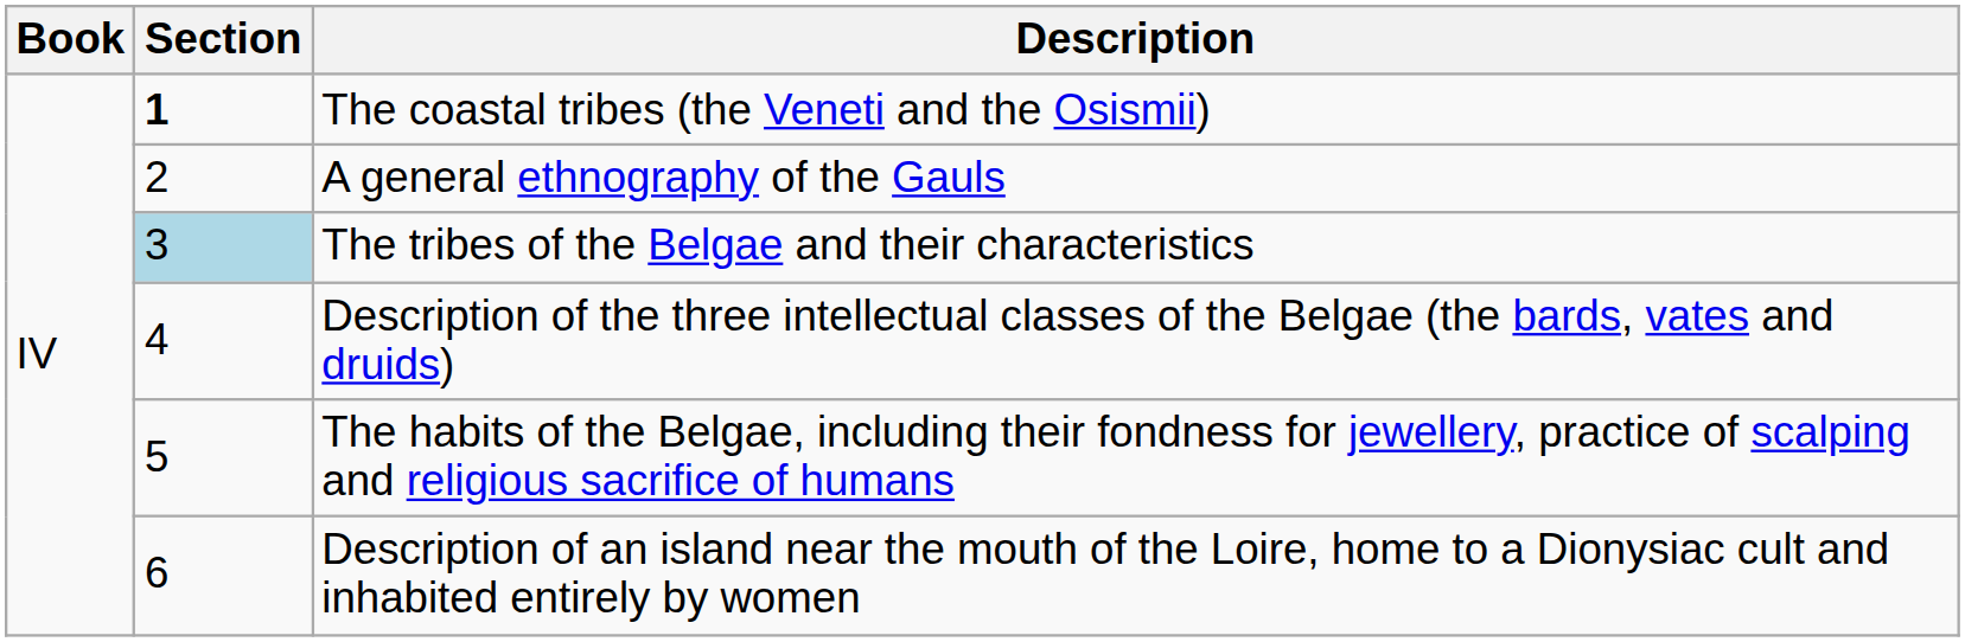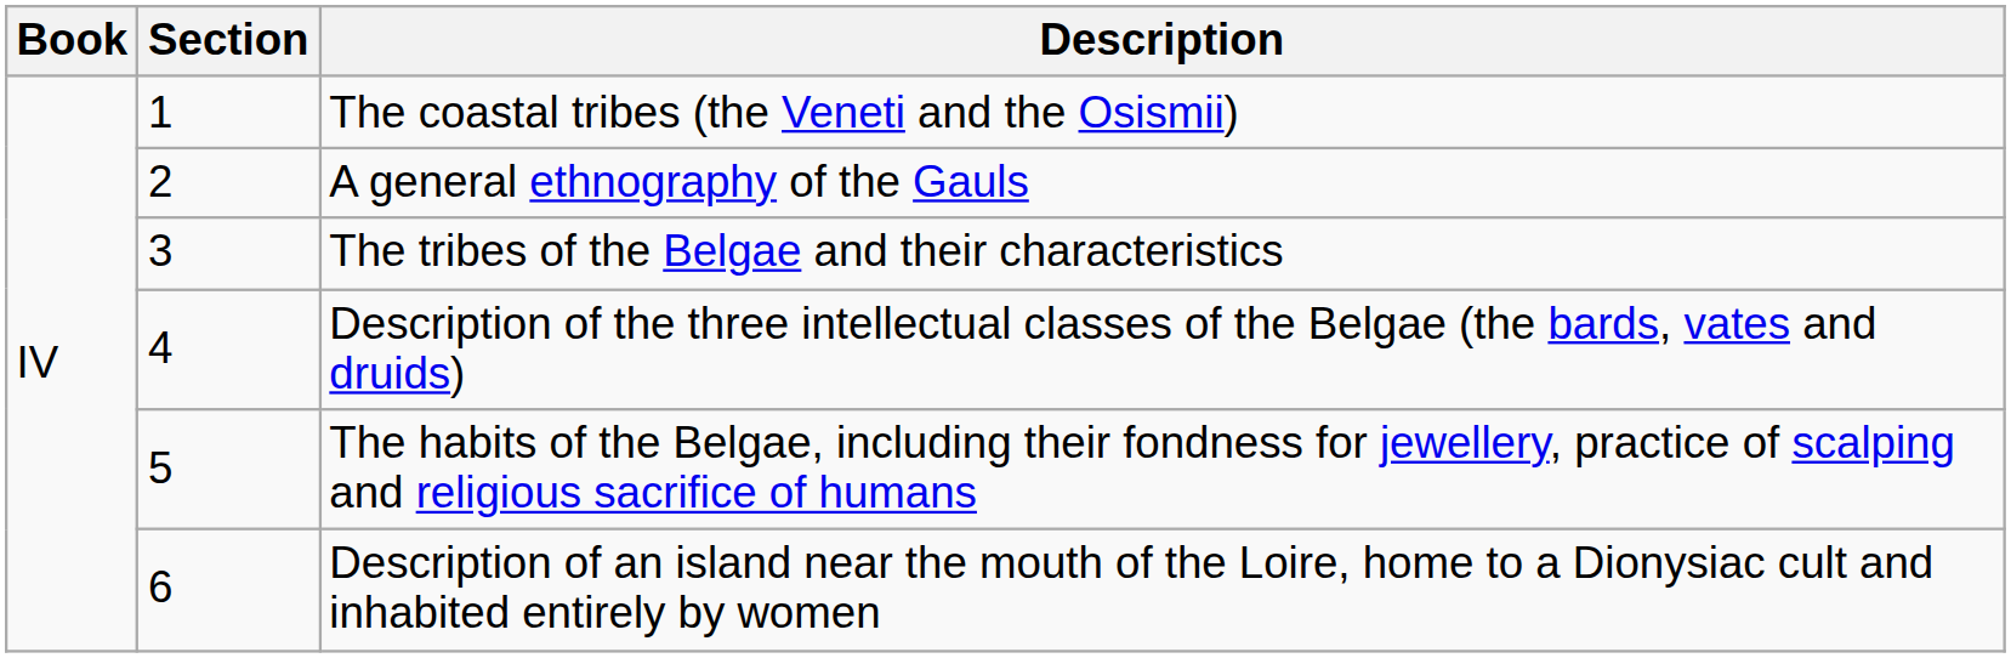The coastal tribes (the Veneti and the Osismii) | Section: bold -> normal
The tribes of the Belgae and their characteristics | Section: lightblue background -> no background
